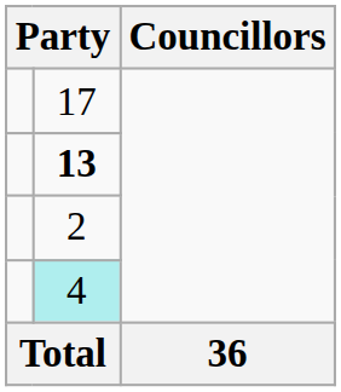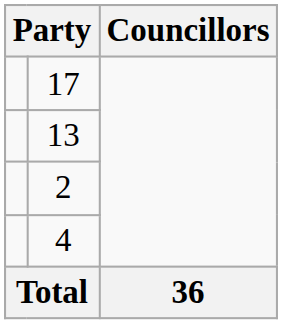13 | column 2: bold -> normal
4 | column 2: paleturquoise background -> no background
